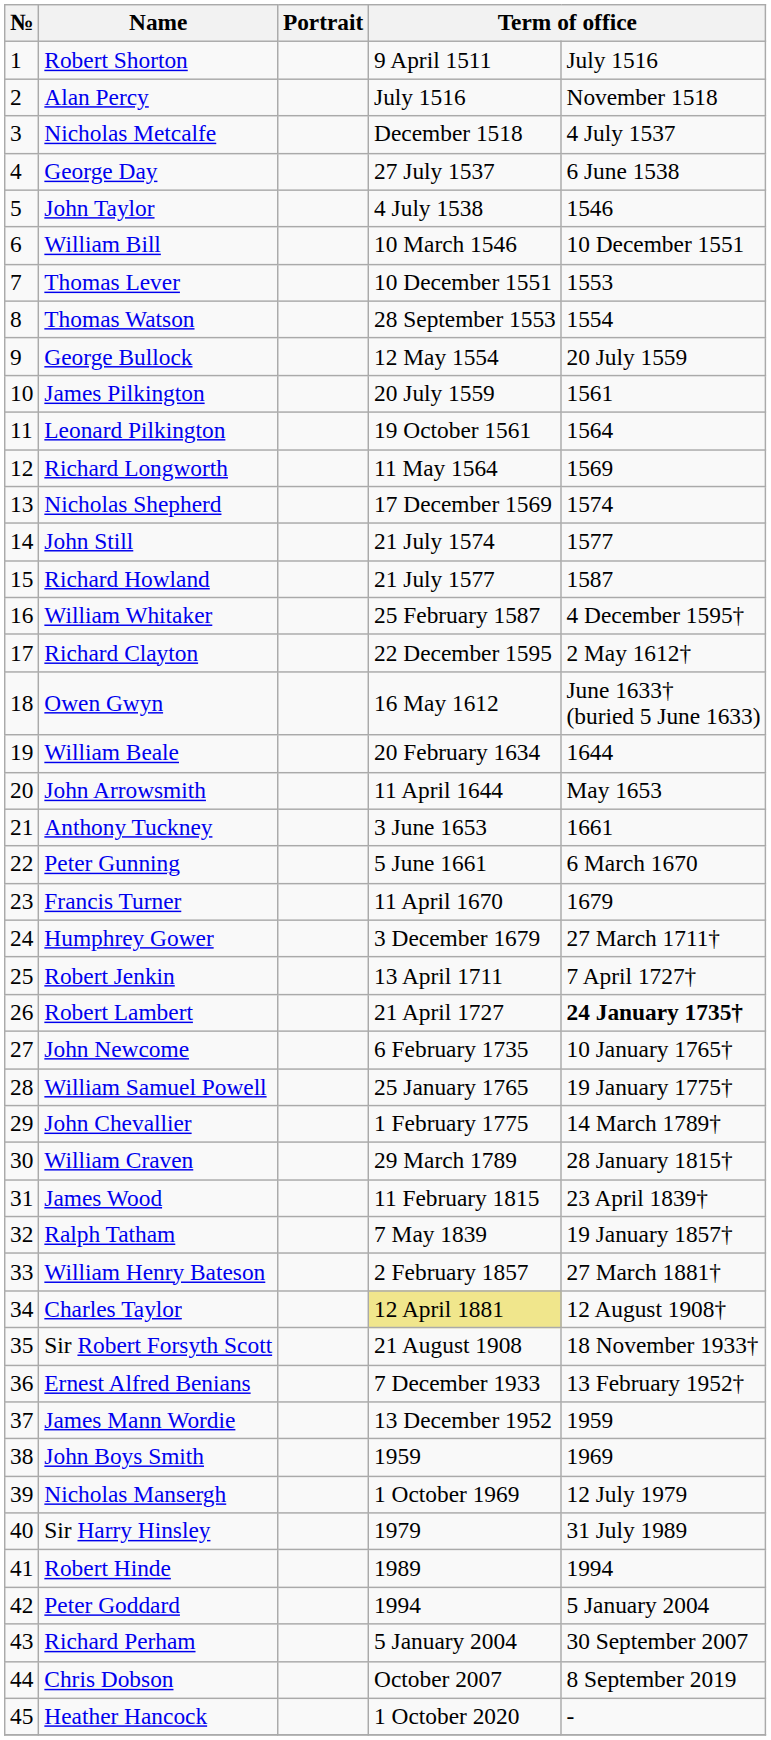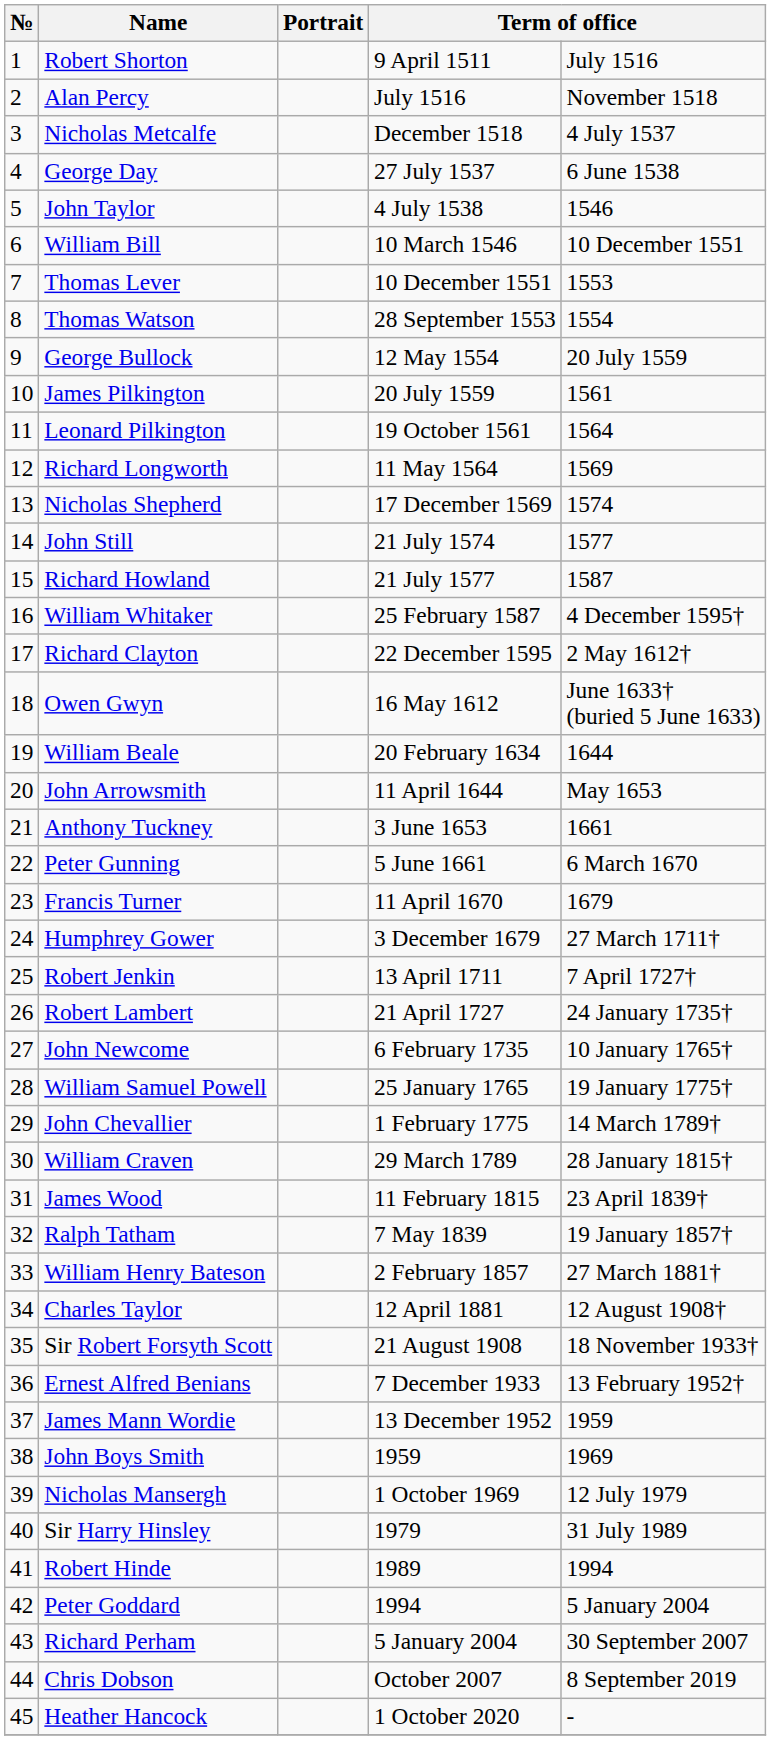Robert Lambert | column 5: bold -> normal
Charles Taylor | column 4: khaki background -> no background
